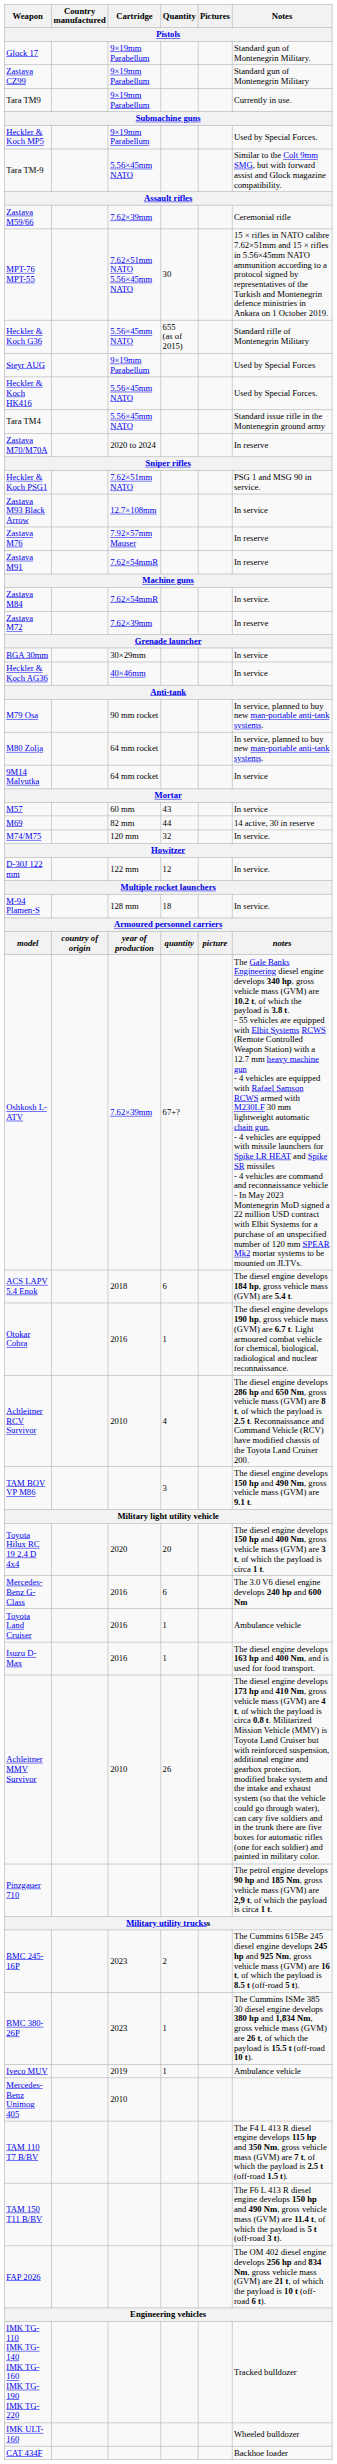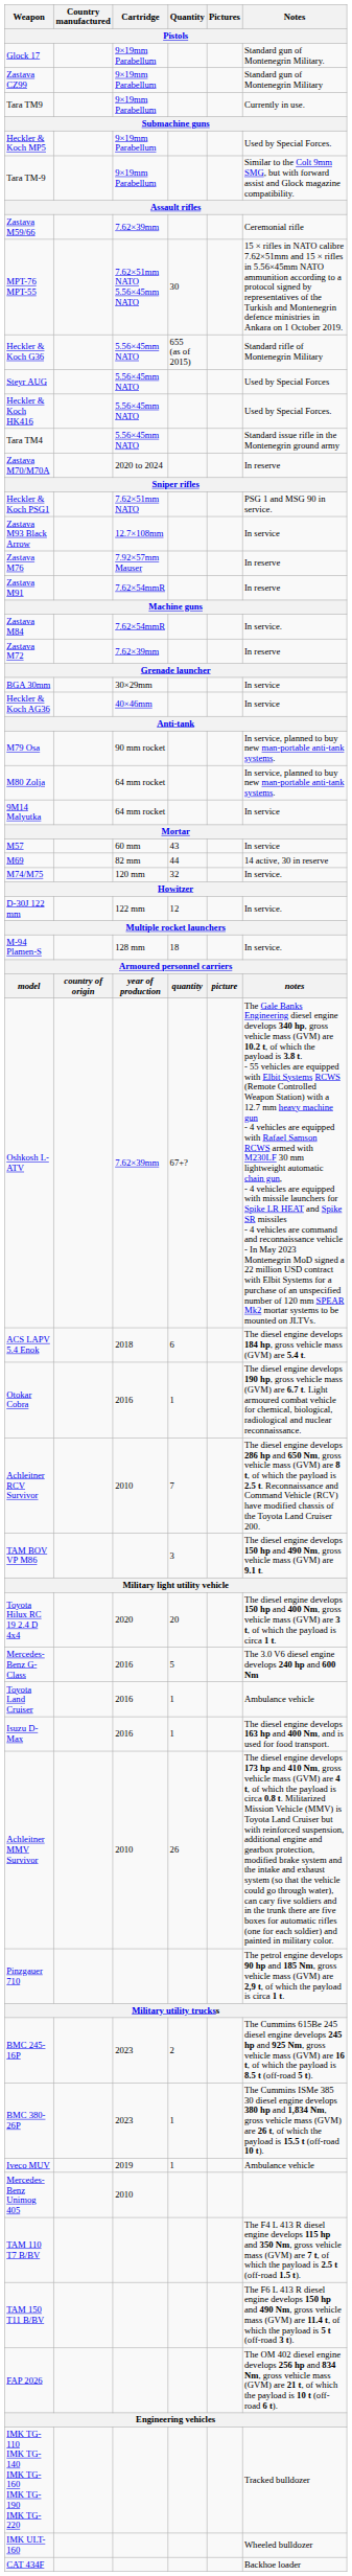Tara TM-9 | Cartridge: 5.56×45mm NATO -> 9×19mm Parabellum
Steyr AUG | Cartridge: 9×19mm Parabellum -> 5.56×45mm NATO
Achleitner RCV Survivor | Quantity: 4 -> 7
Mercedes-Benz G-Class | Quantity: 6 -> 5
